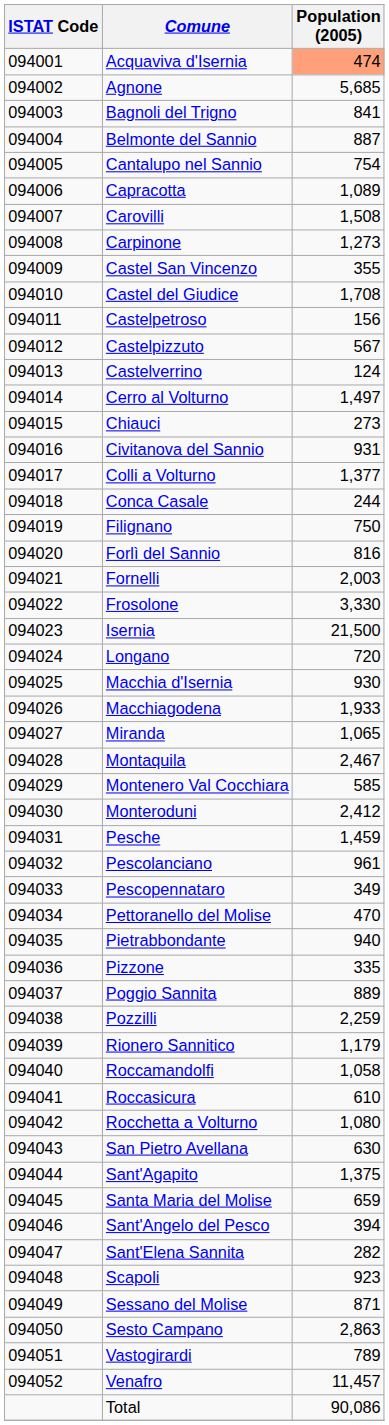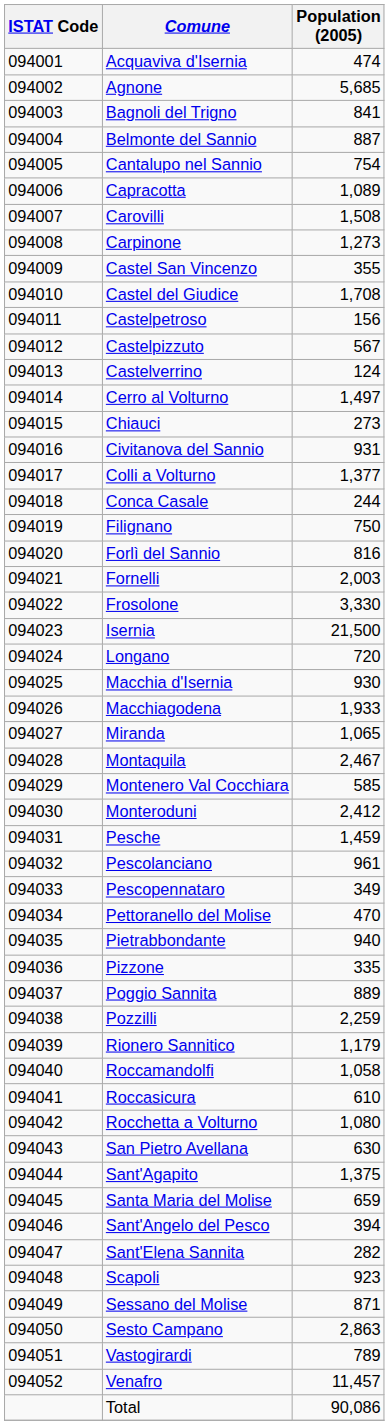Acquaviva d'Isernia | Population (2005): lightsalmon background -> no background
